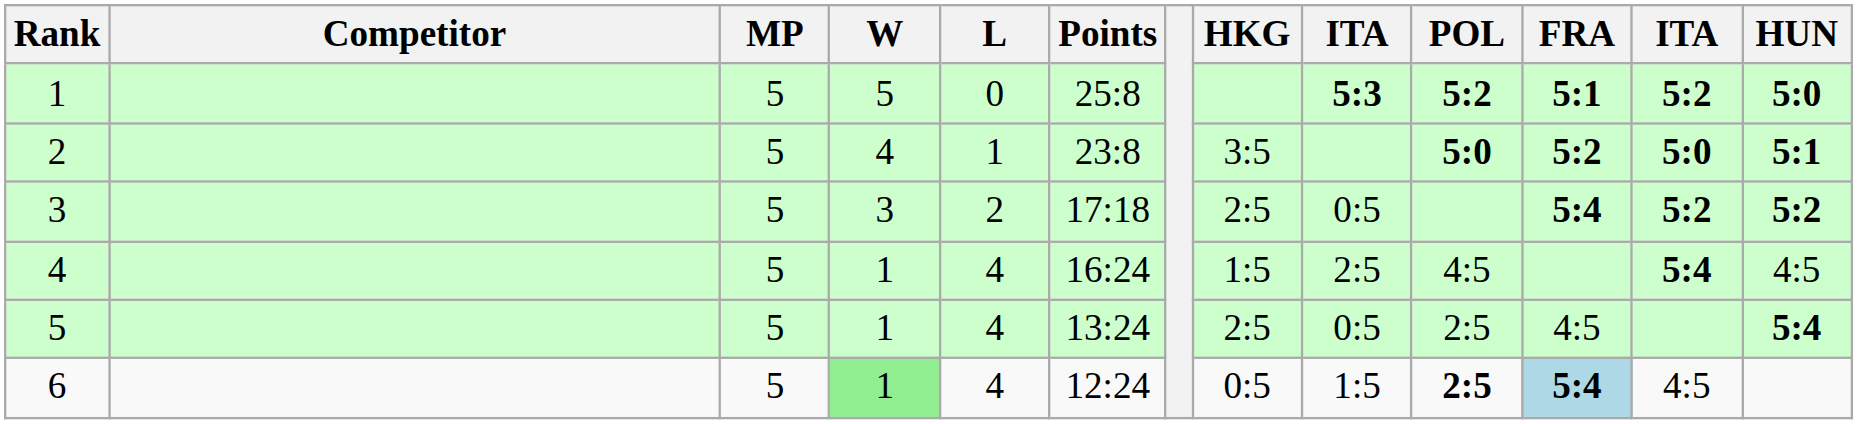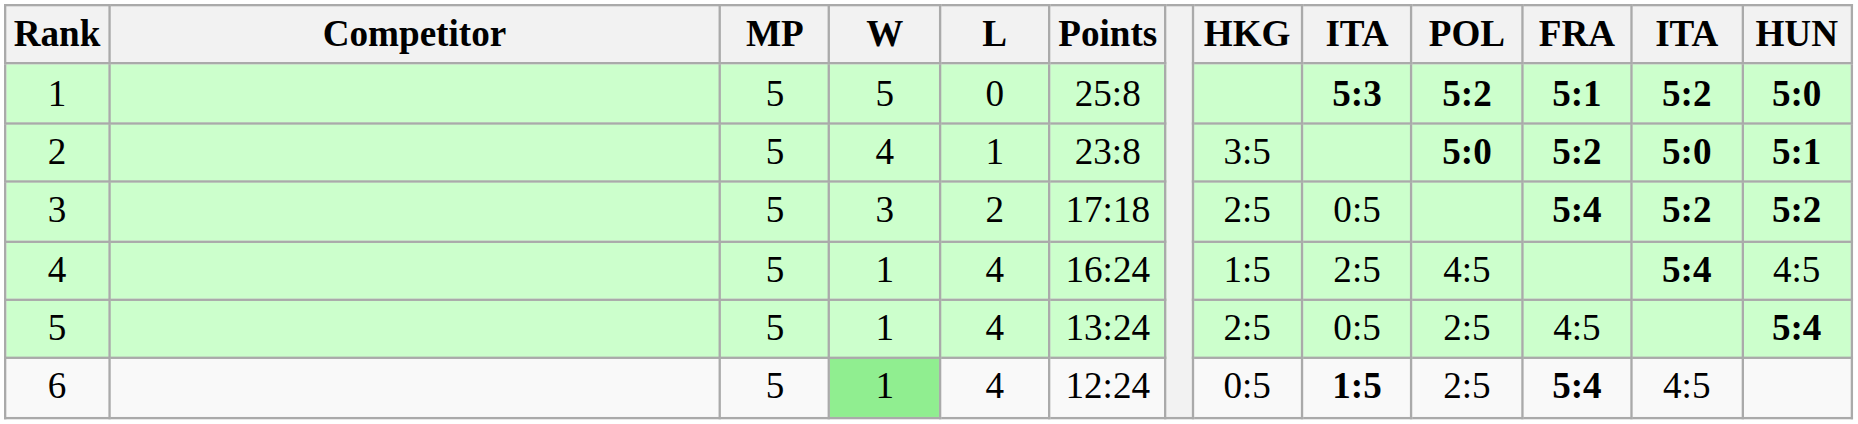6 | column 9: normal -> bold
6 | POL: bold -> normal
6 | FRA: lightblue background -> no background
